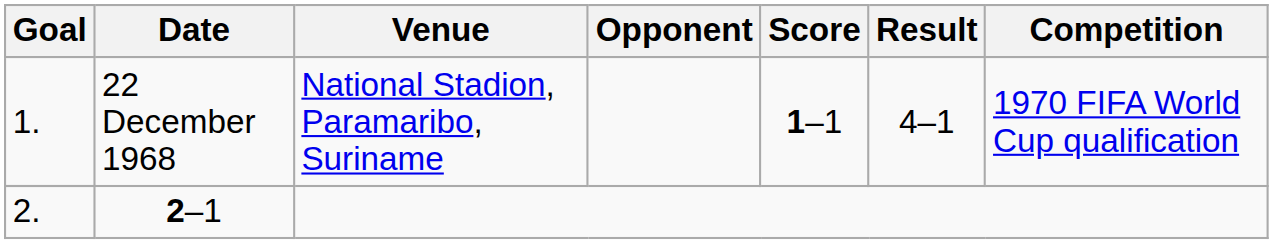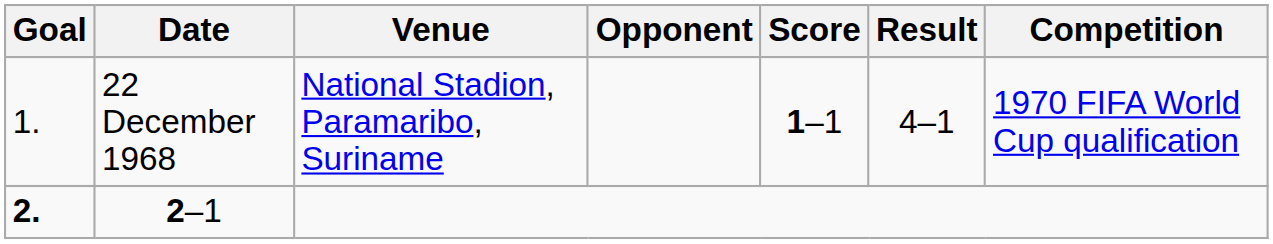2–1 | Goal: normal -> bold
